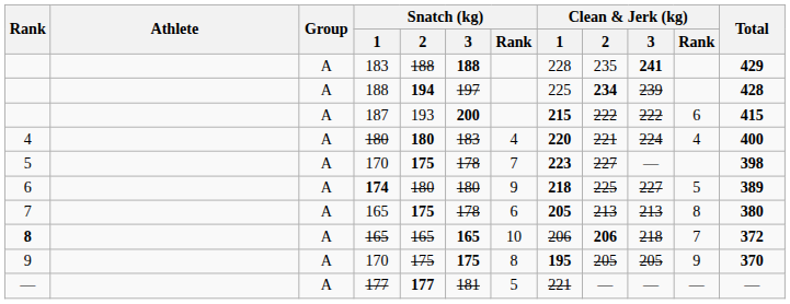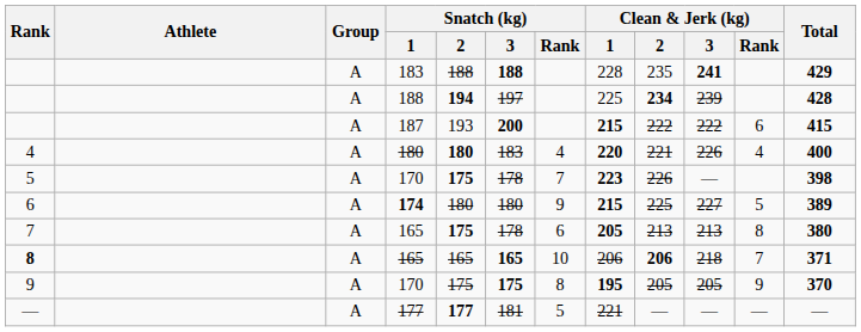row 6 | Clean & Jerk (kg) / 3: 224 -> 226
row 7 | Clean & Jerk (kg) / 2: 227 -> 226
row 8 | Clean & Jerk (kg) / 1: 218 -> 215
row 10 | Total: 372 -> 371
